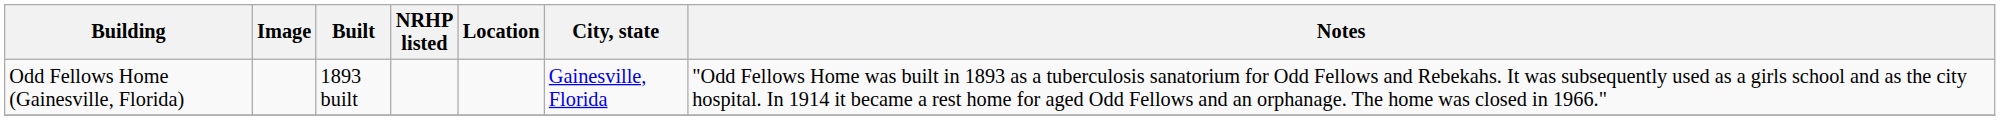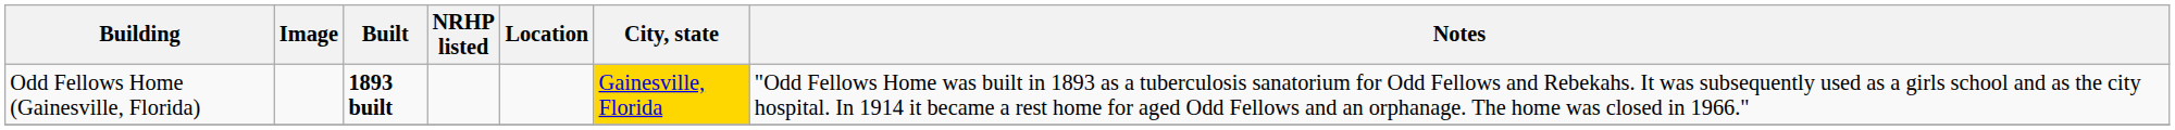Odd Fellows Home (Gainesville, Florida) | Built: normal -> bold
Odd Fellows Home (Gainesville, Florida) | City, state: no background -> gold background
